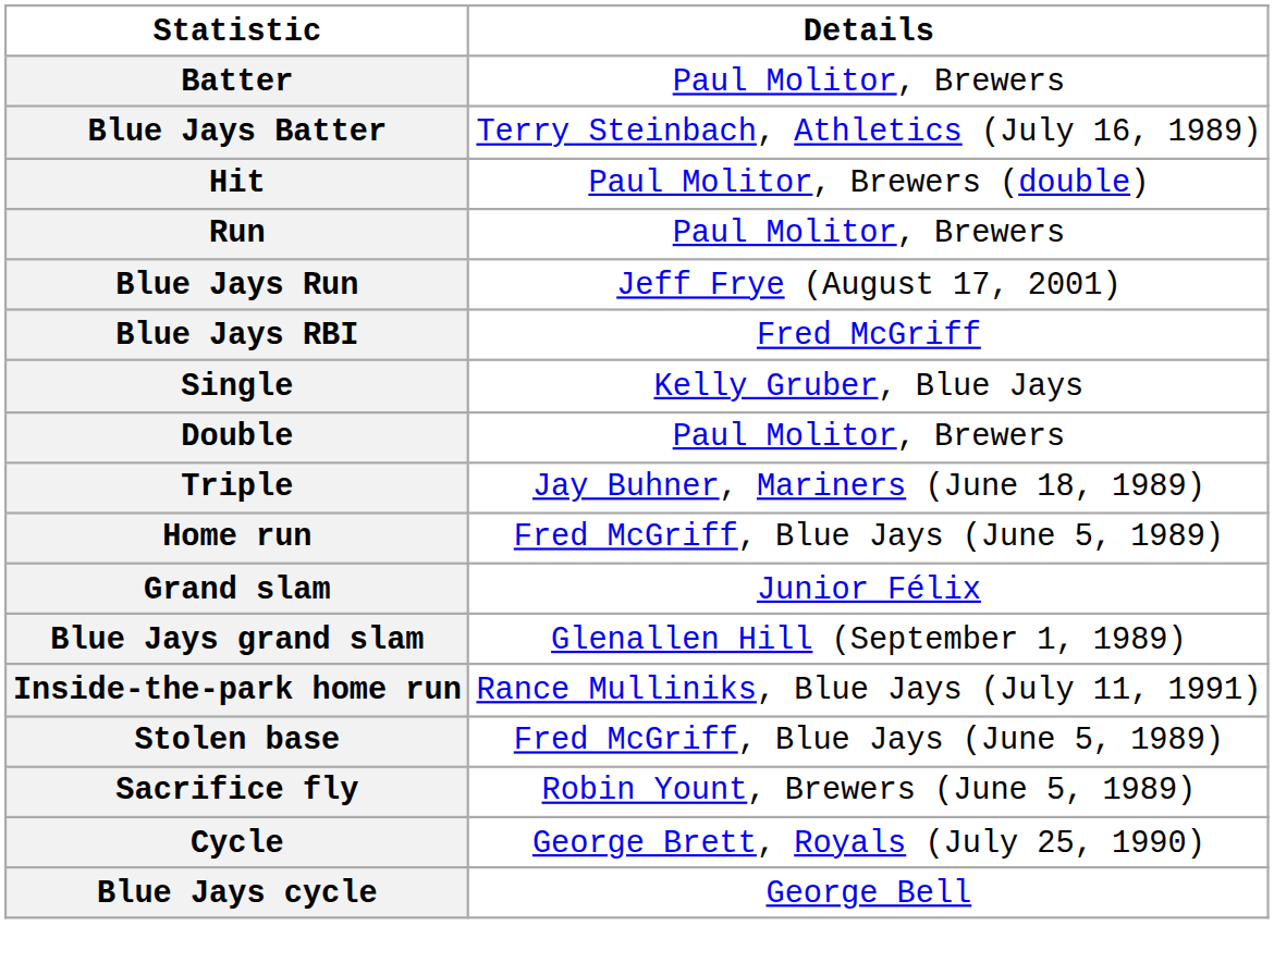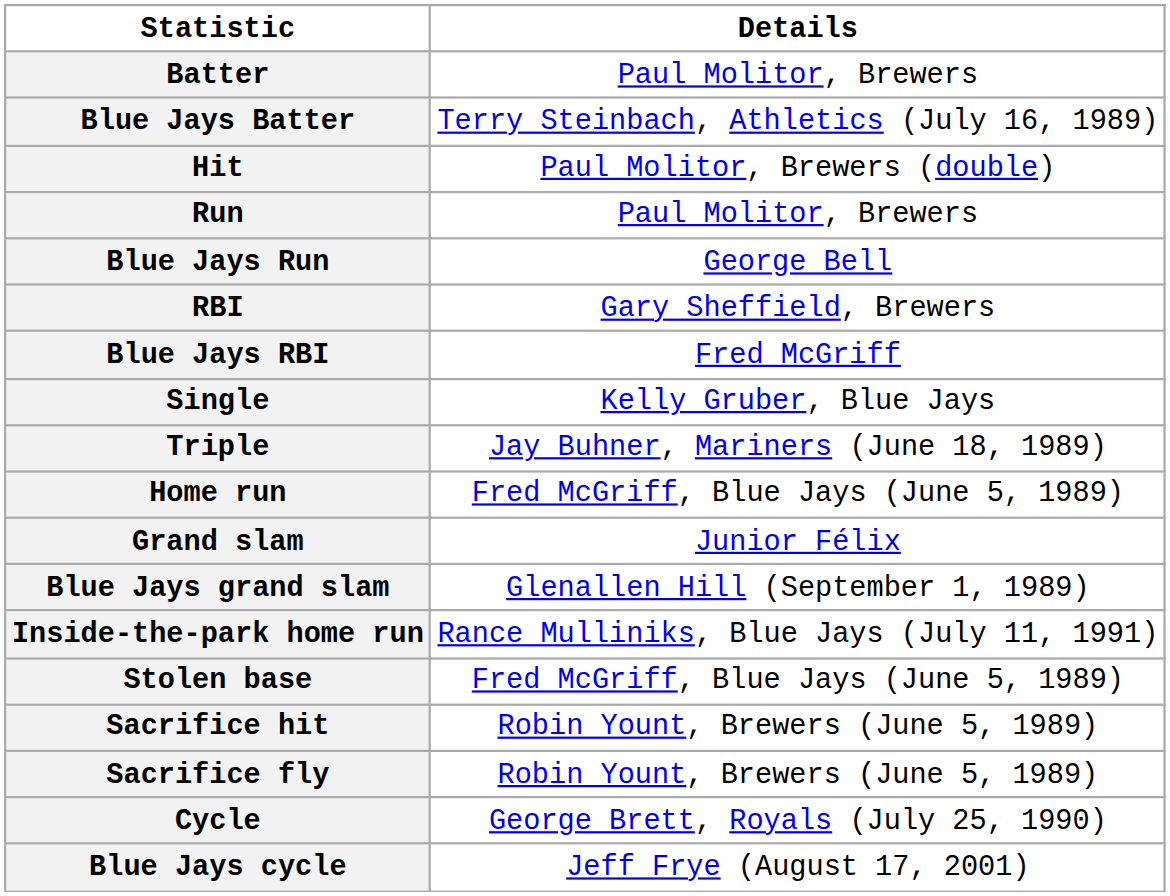Blue Jays Run | Details: Jeff Frye (August 17, 2001) -> George Bell
+ row: RBI | Gary Sheffield, Brewers
- row: Double | Paul Molitor, Brewers
+ row: Sacrifice hit | Robin Yount, Brewers (June 5, 1989)
Blue Jays cycle | Details: George Bell -> Jeff Frye (August 17, 2001)
